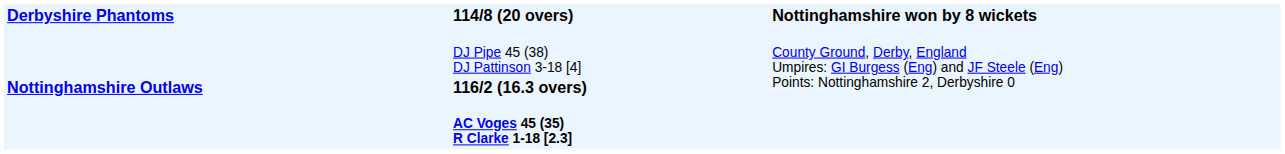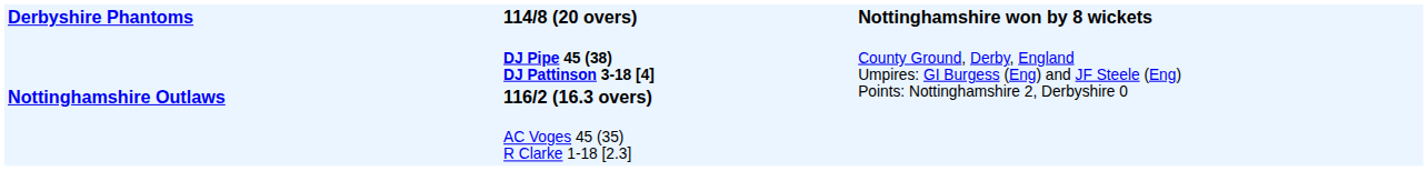DJ Pipe 45 (38) DJ Pattinson 3-18 [4] | 114/8 (20 overs): normal -> bold
AC Voges 45 (35) R Clarke 1-18 [2.3] | 114/8 (20 overs): bold -> normal
